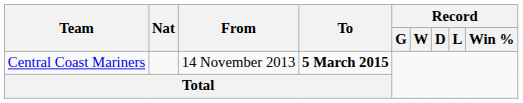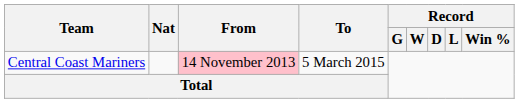Central Coast Mariners | From: no background -> pink background
Central Coast Mariners | To: bold -> normal
